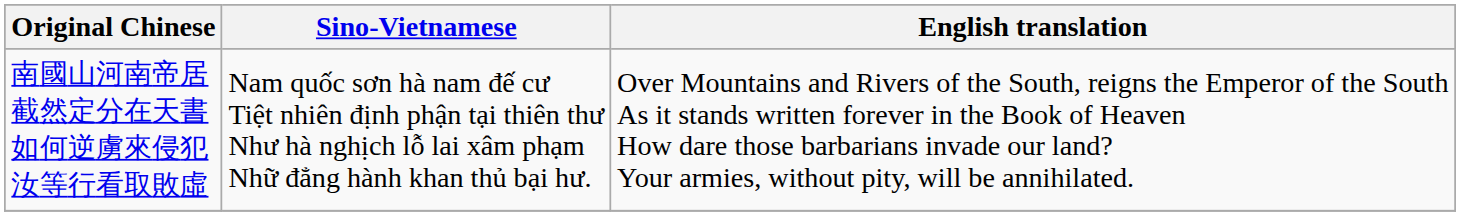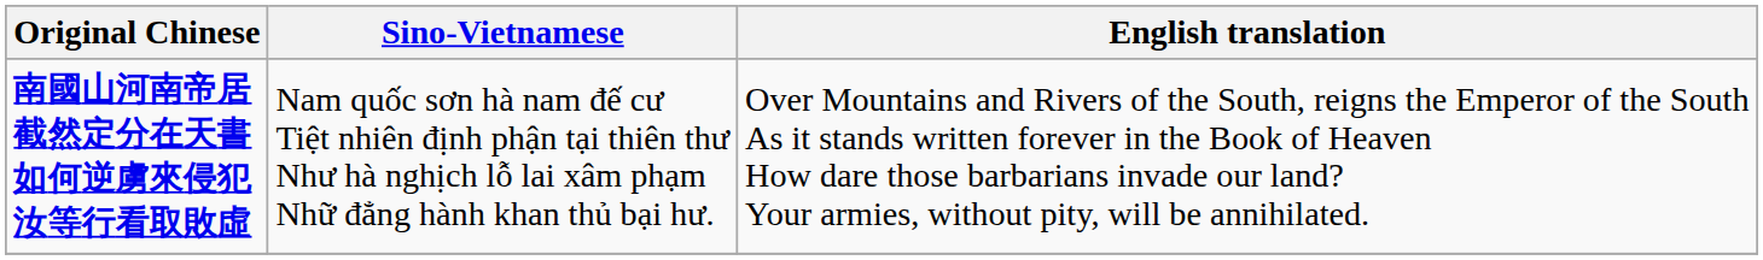南國山河南帝居 截然定分在天書 如何逆虜來侵犯 汝等行看取敗虛 | Original Chinese: normal -> bold
